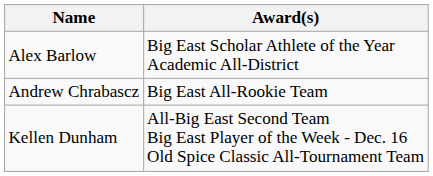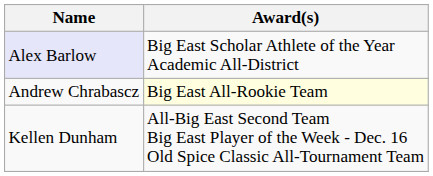row 2 | Name: no background -> lavender background
row 3 | Award(s): no background -> lightyellow background
